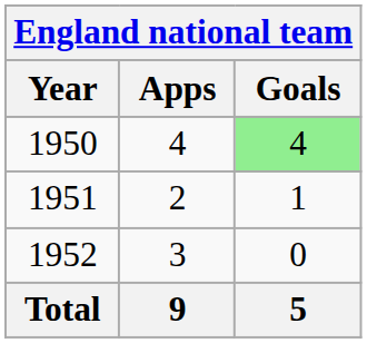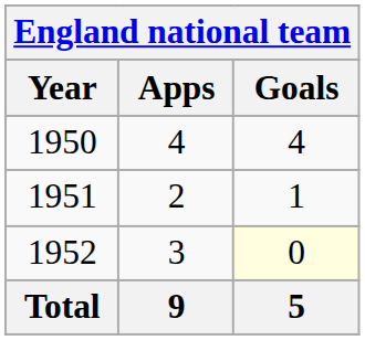1950 | Goals: lightgreen background -> no background
1952 | Goals: no background -> lightyellow background
